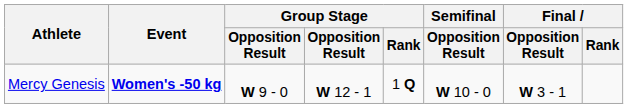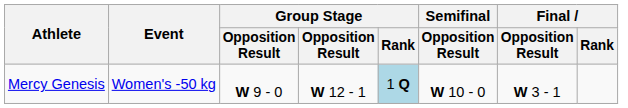Mercy Genesis | Event: bold -> normal
Mercy Genesis | Group Stage / Rank: no background -> lightblue background
